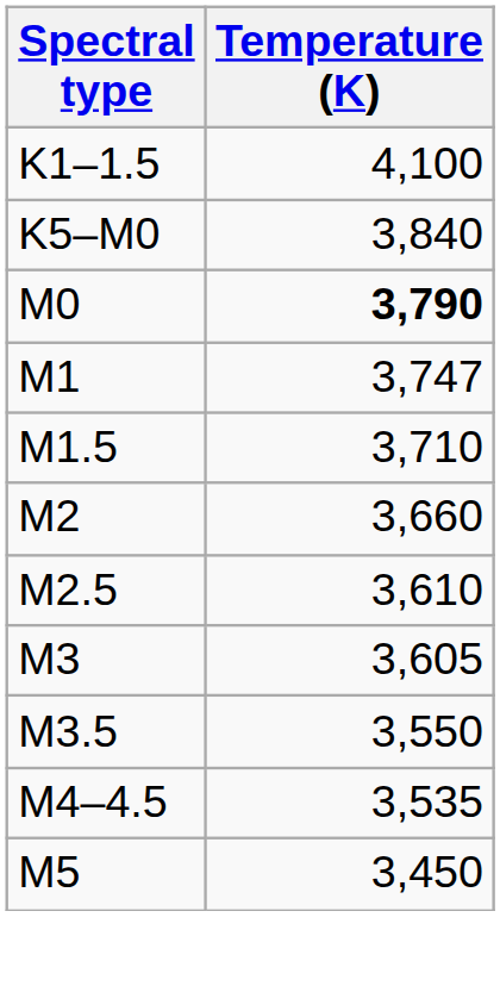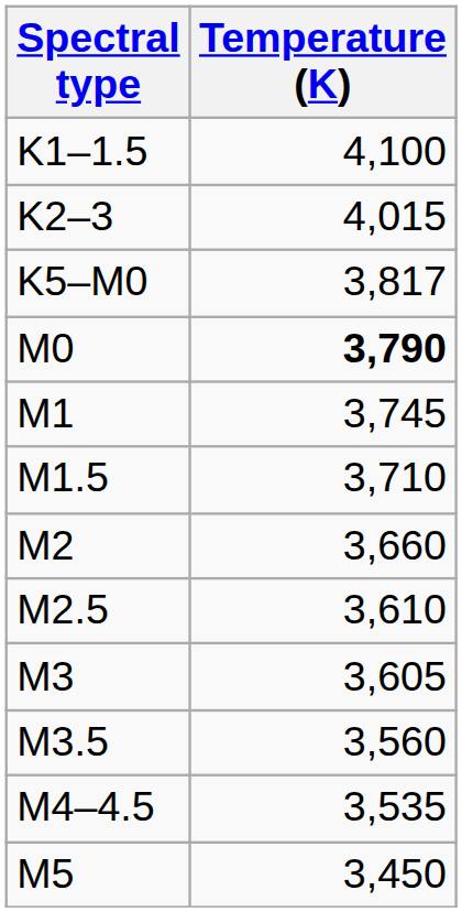+ row: K2–3 | 4,015
K5–M0 | Temperature (K): 3,840 -> 3,817
M1 | Temperature (K): 3,747 -> 3,745
M3.5 | Temperature (K): 3,550 -> 3,560
